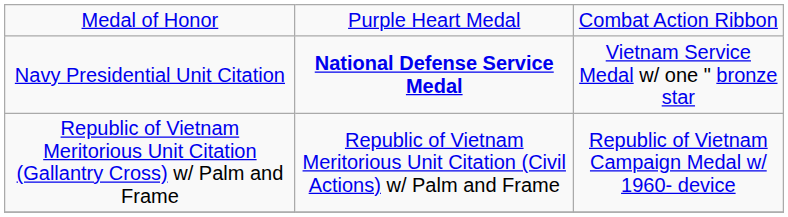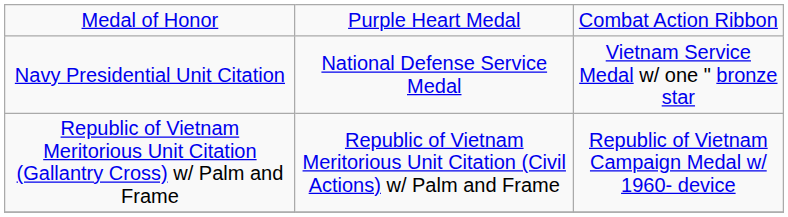Navy Presidential Unit Citation | column 2: bold -> normal
